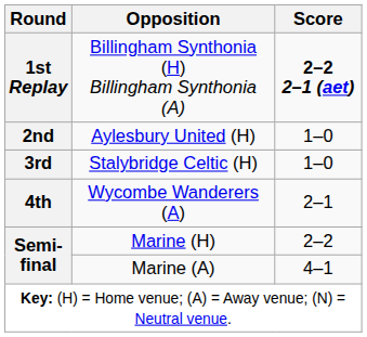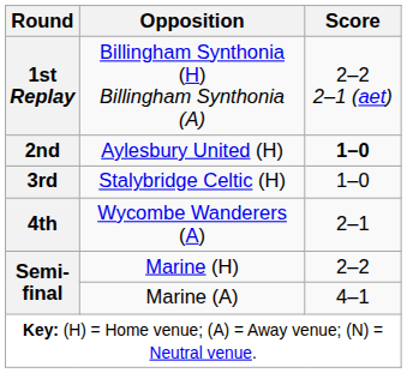Billingham Synthonia (H) Billingham Synthonia (A) | Score: bold -> normal
Aylesbury United (H) | Score: normal -> bold
